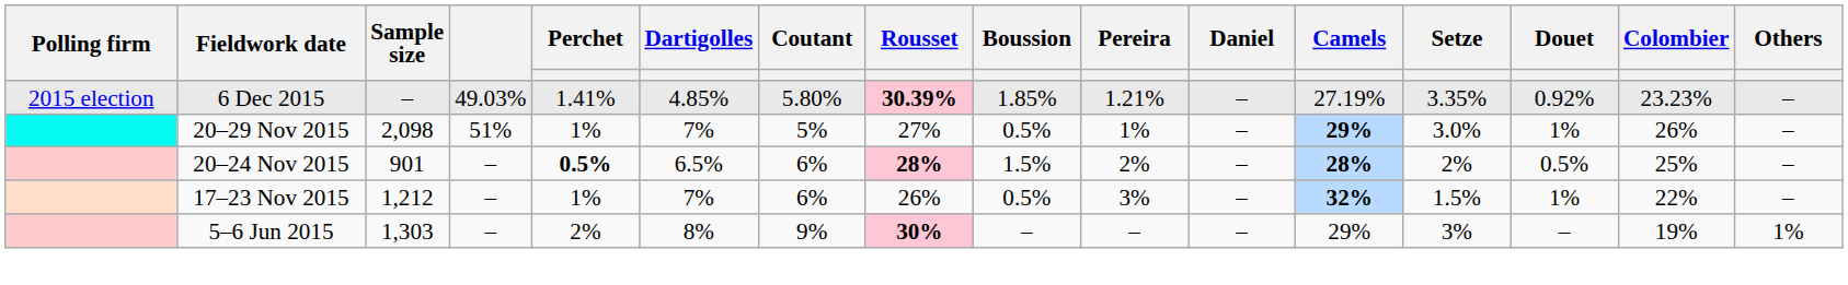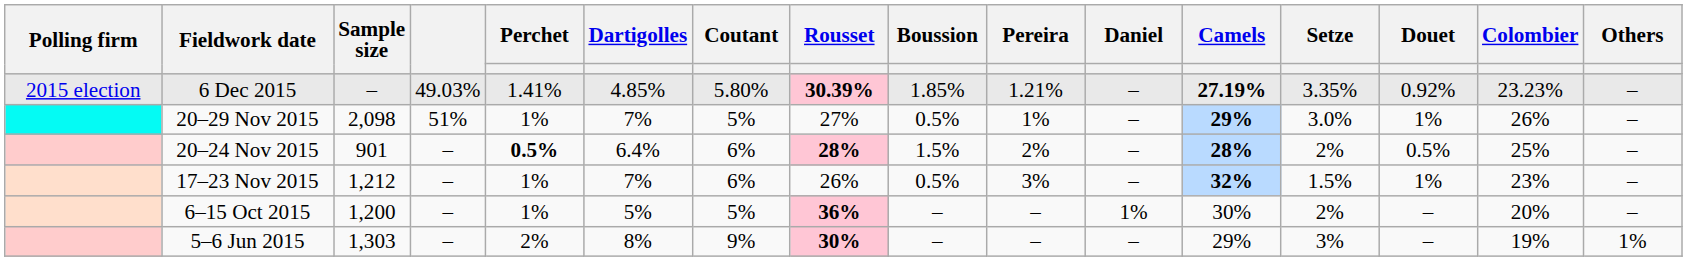6 Dec 2015 | Camels: normal -> bold
20–24 Nov 2015 | Dartigolles: 6.5% -> 6.4%
17–23 Nov 2015 | Colombier: 22% -> 23%
+ row: 6–15 Oct 2015 | 1,200 | – | 1% | 5% | 5% | 36% | – | – | 1% | 30% | 2% | – | 20% | –
